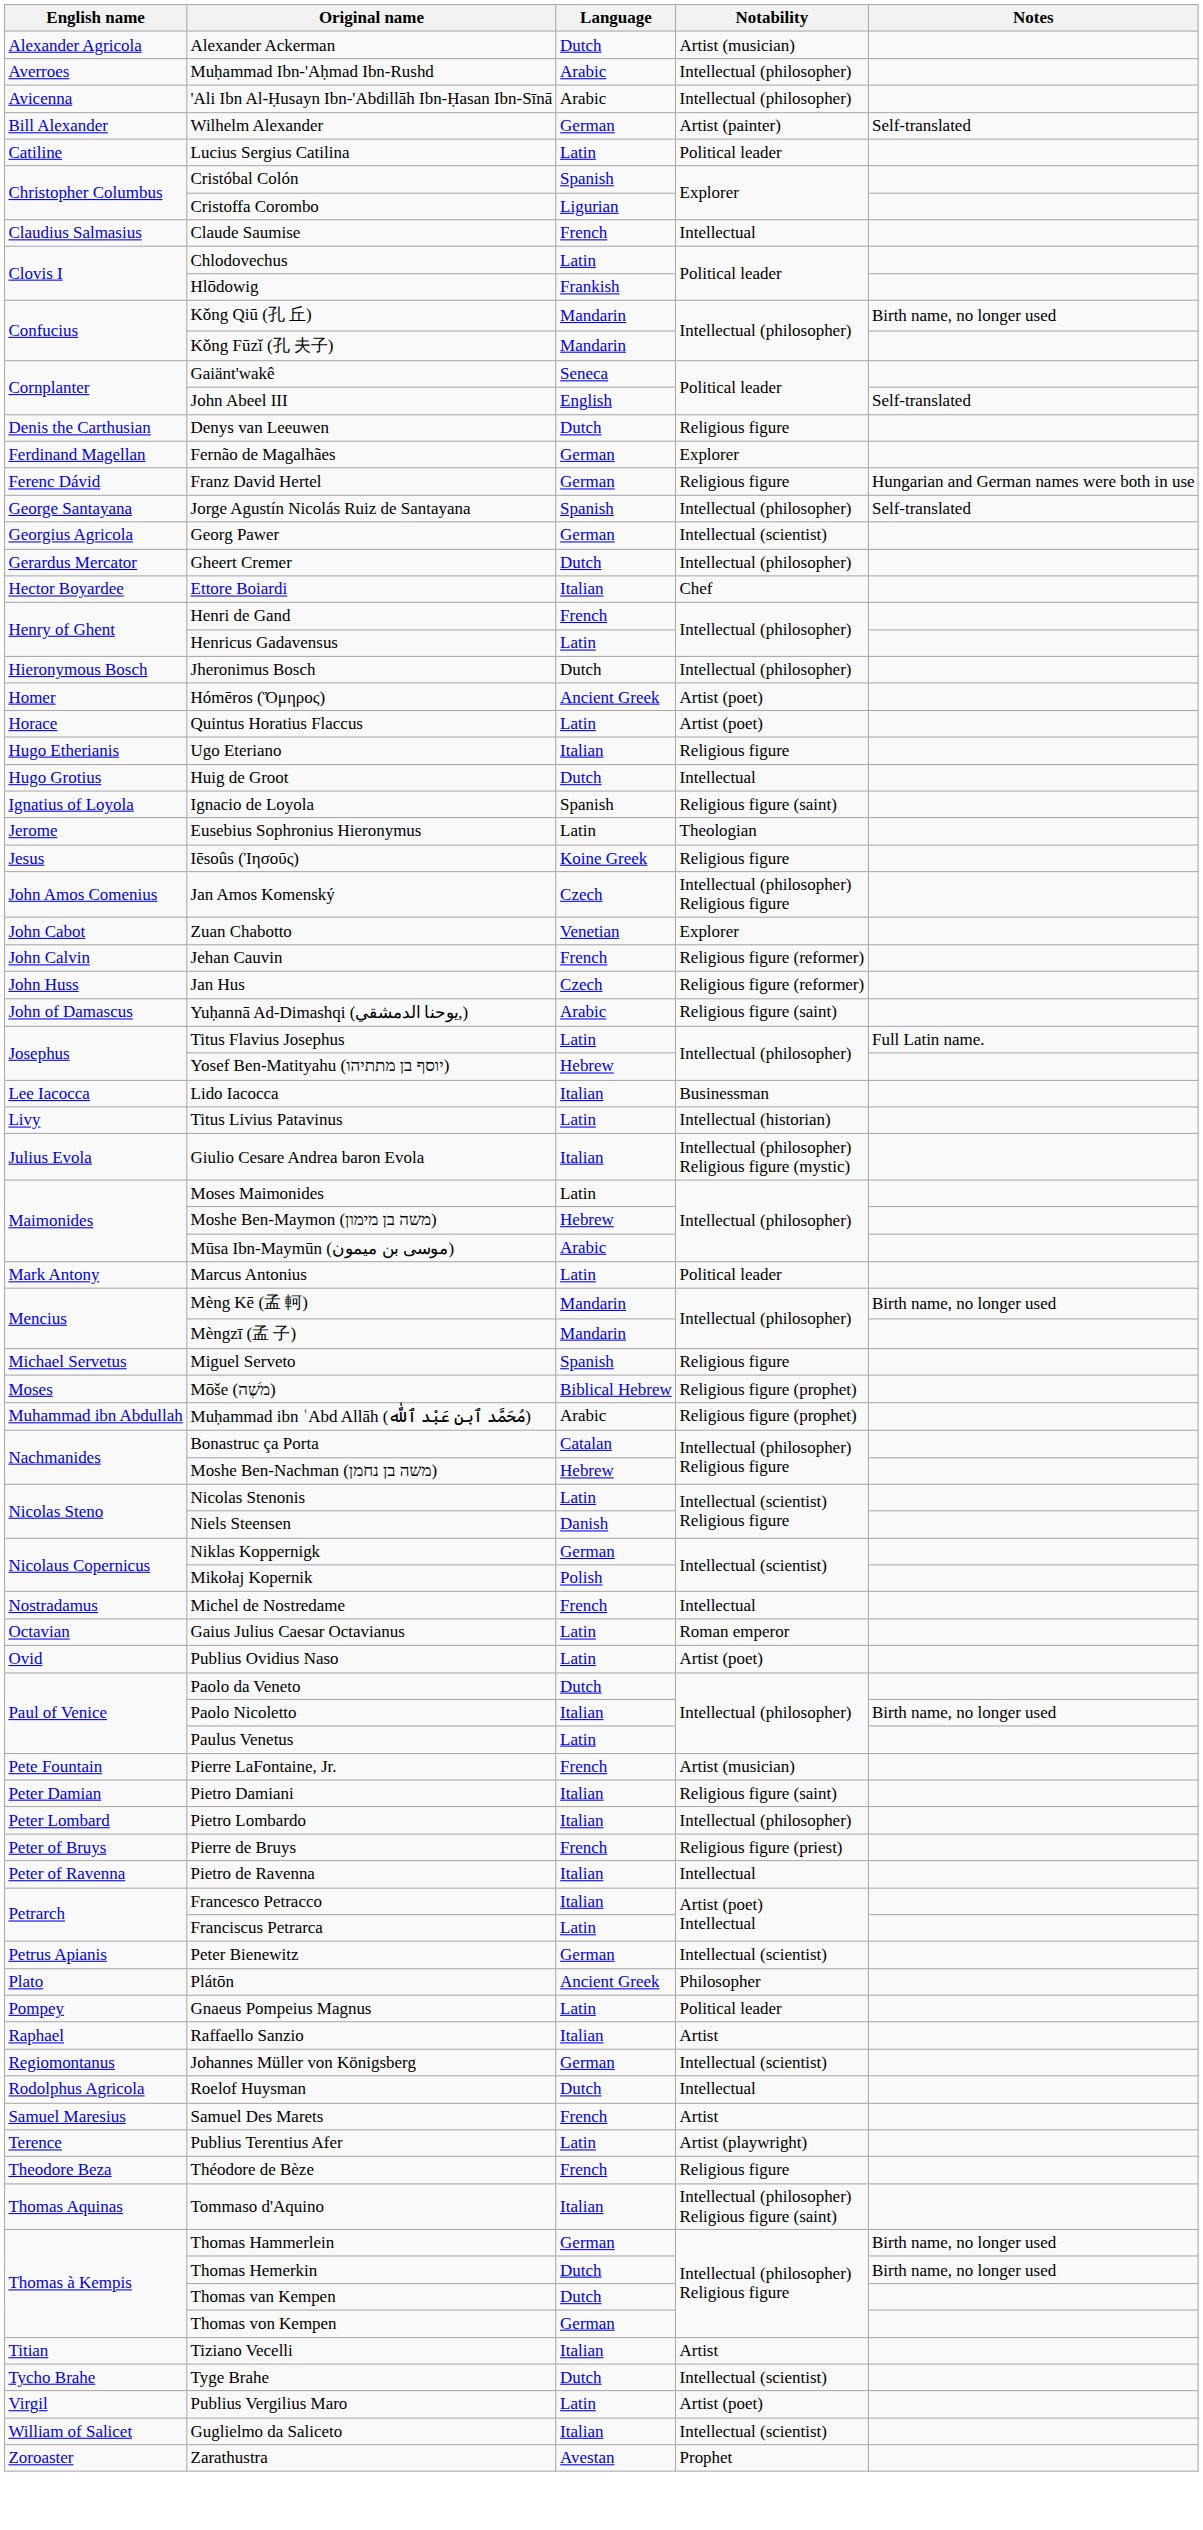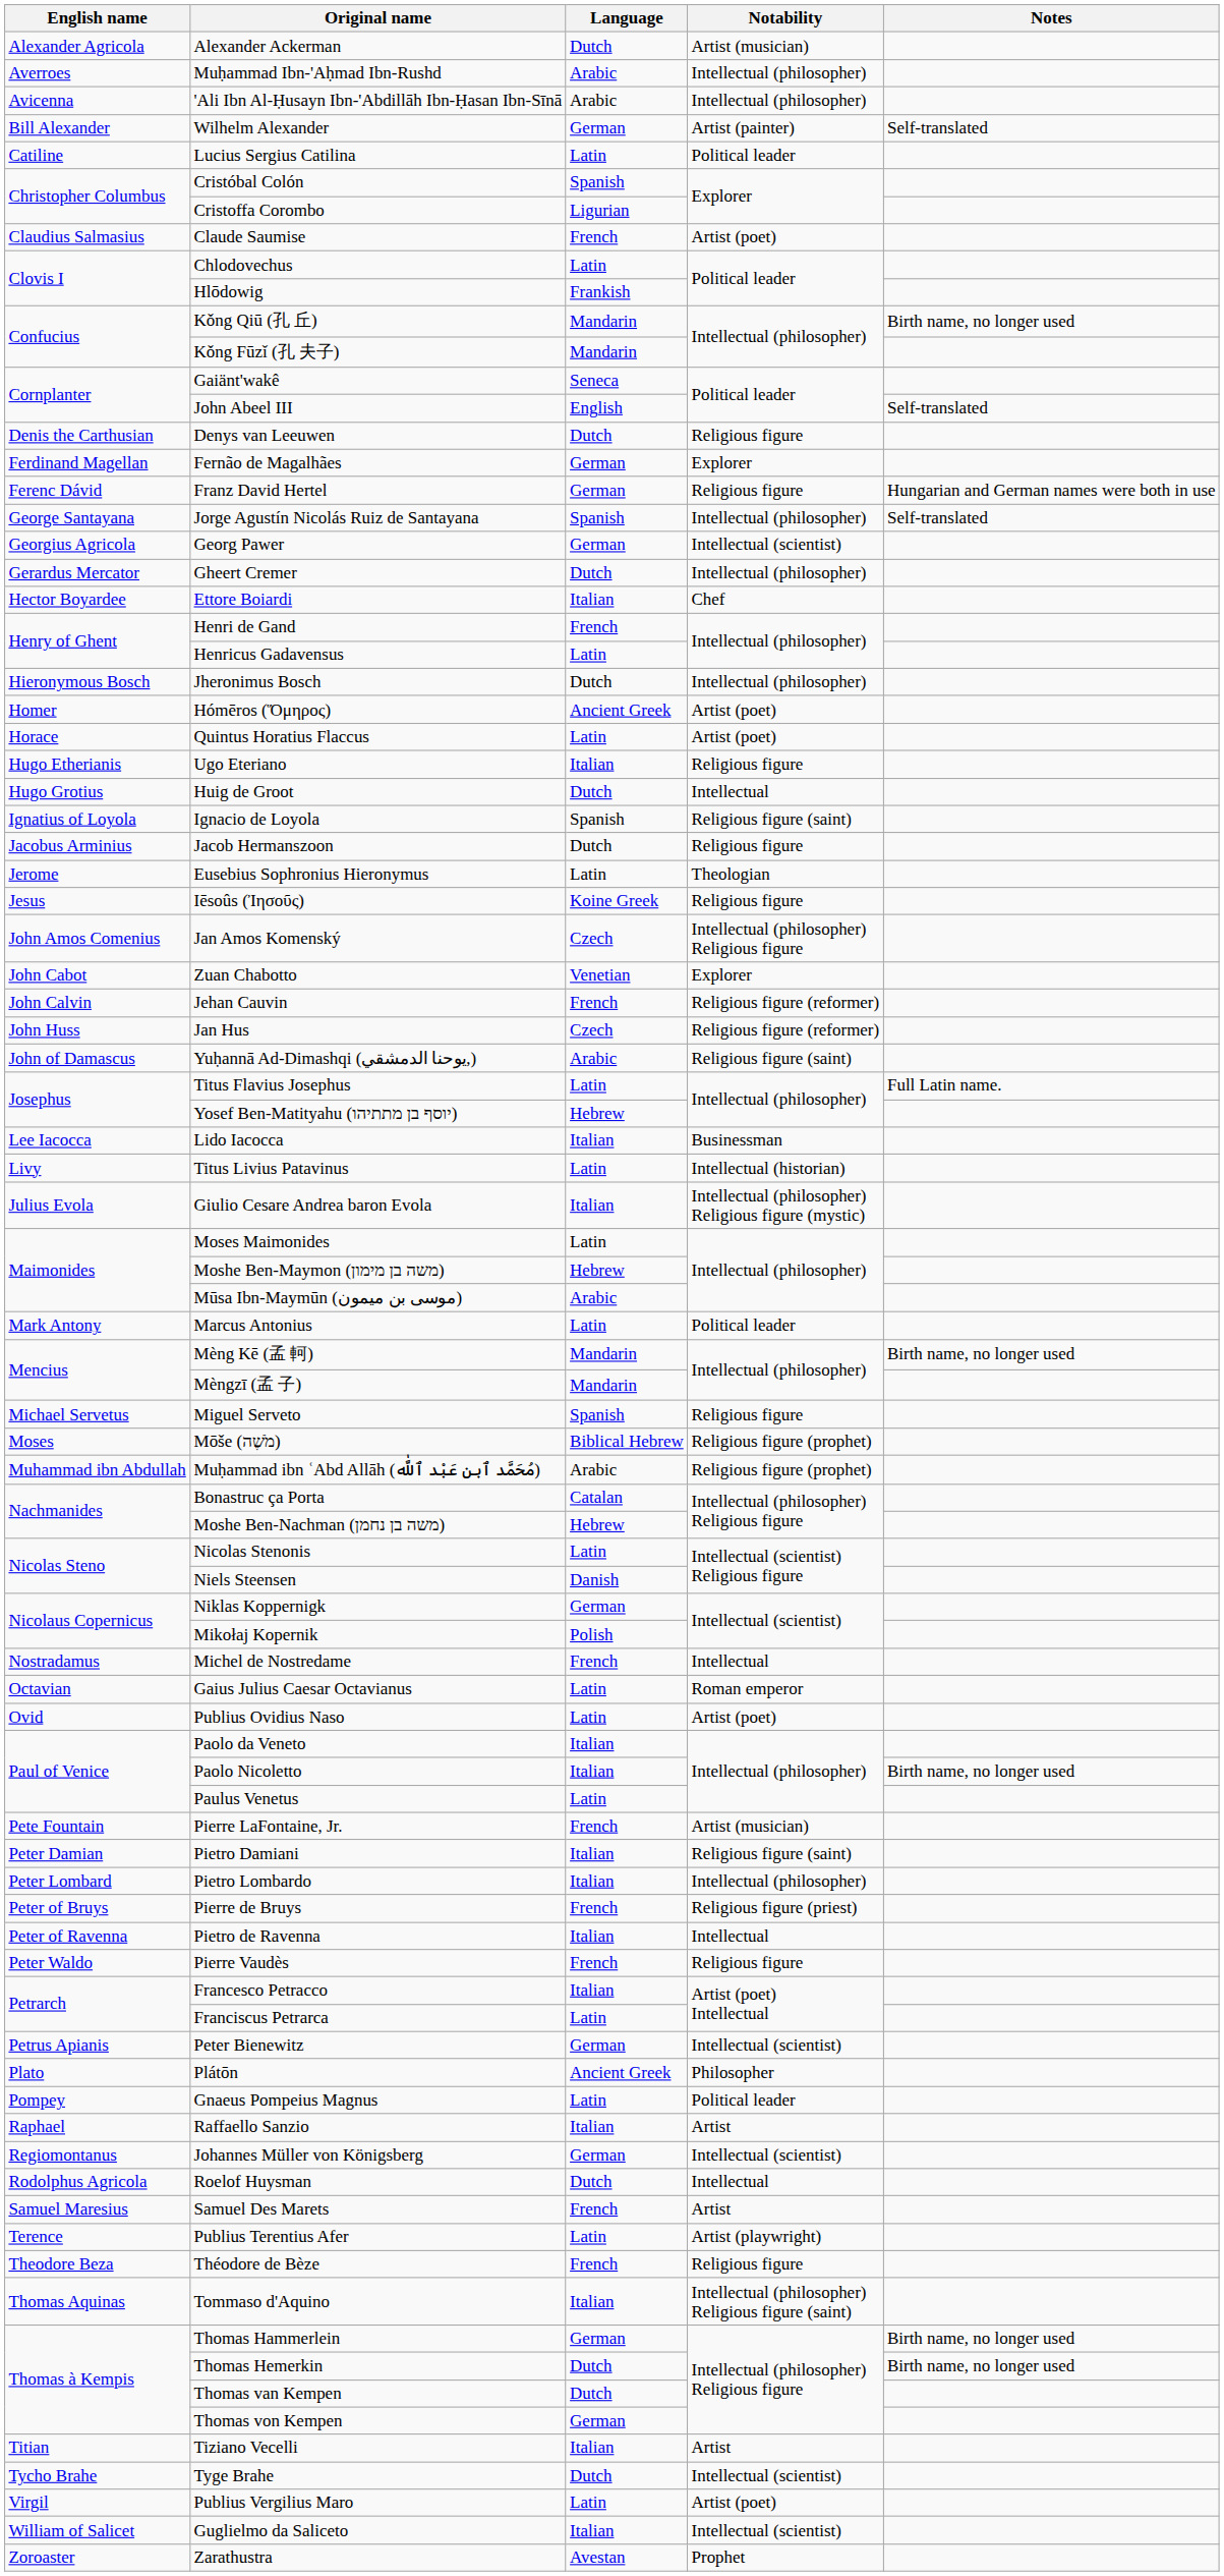Claude Saumise | Notability: Intellectual -> Artist (poet)
+ row: Jacobus Arminius | Jacob Hermanszoon | Dutch | Religious figure
Paolo da Veneto | Language: Dutch -> Italian
+ row: Peter Waldo | Pierre Vaudès | French | Religious figure
